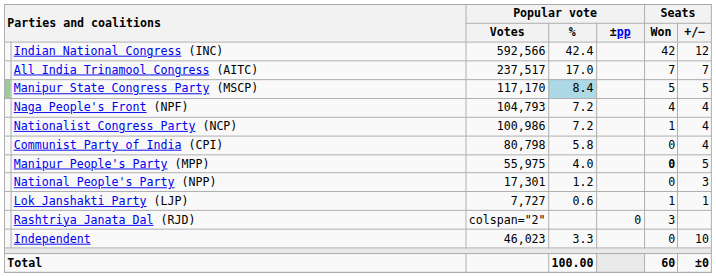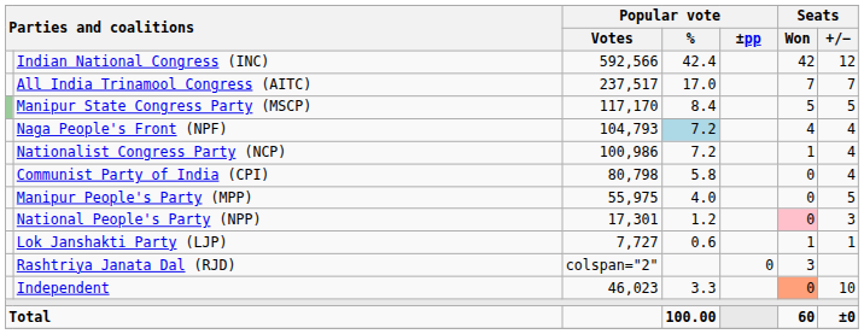Manipur State Congress Party (MSCP) | Popular vote / %: lightblue background -> no background
Naga People's Front (NPF) | Popular vote / %: no background -> lightblue background
Manipur People's Party (MPP) | Seats / Won: bold -> normal
National People's Party (NPP) | Seats / Won: no background -> pink background
Independent | Seats / Won: no background -> lightsalmon background
